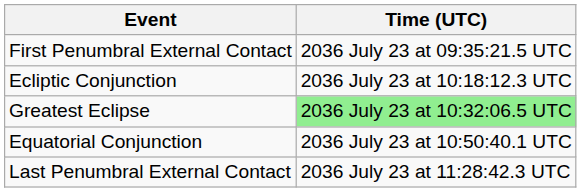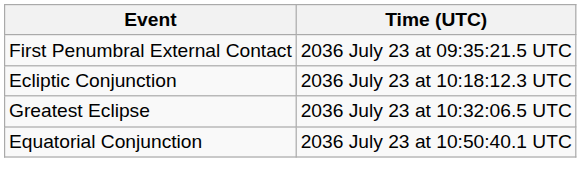Greatest Eclipse | Time (UTC): lightgreen background -> no background
- row: Last Penumbral External Contact | 2036 July 23 at 11:28:42.3 UTC
